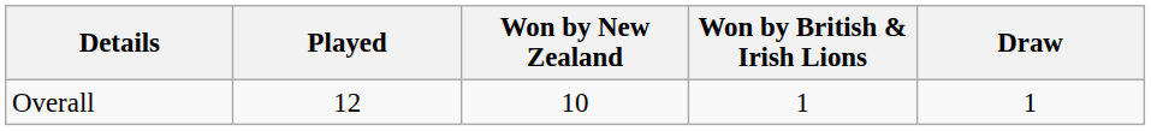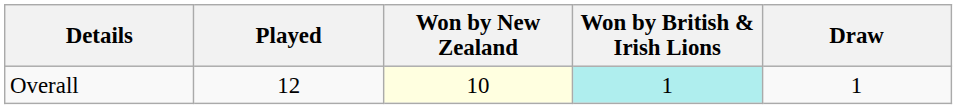row 2 | Won by New Zealand: no background -> lightyellow background
row 2 | Won by British & Irish Lions: no background -> paleturquoise background
